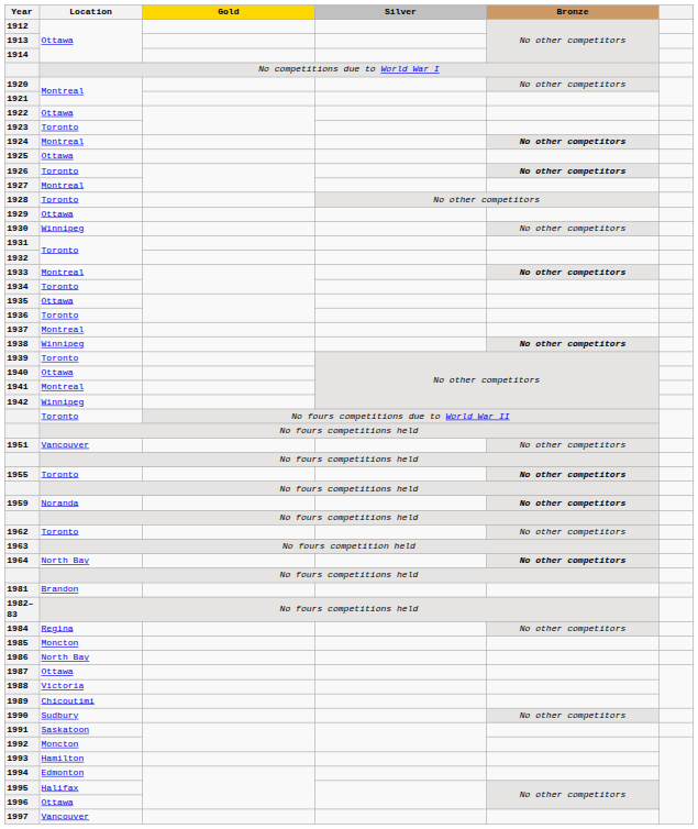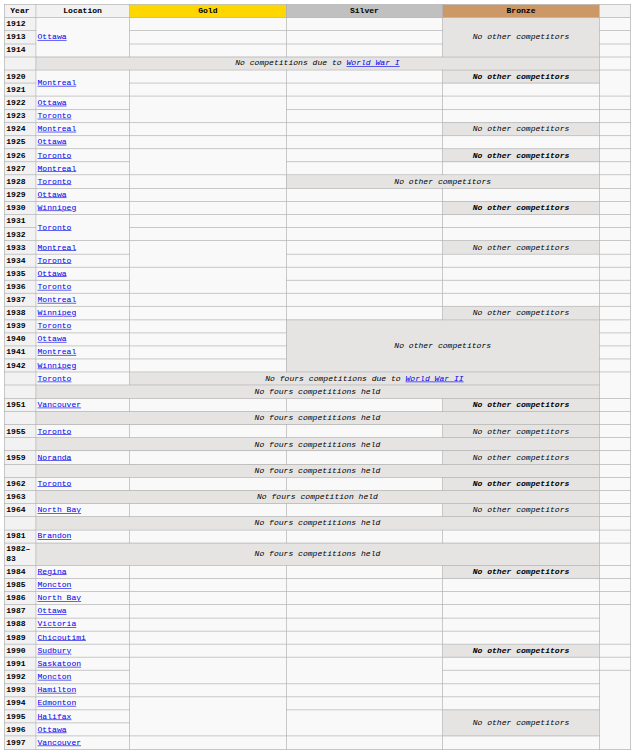1920 | Bronze: normal -> bold
1924 | Bronze: bold -> normal
1930 | Bronze: normal -> bold
1933 | Bronze: bold -> normal
1938 | Bronze: bold -> normal
1951 | Bronze: normal -> bold
1955 | Bronze: bold -> normal
1959 | Bronze: bold -> normal
1962 | Bronze: normal -> bold
1964 | Bronze: bold -> normal
1984 | Bronze: normal -> bold
1990 | Bronze: normal -> bold
